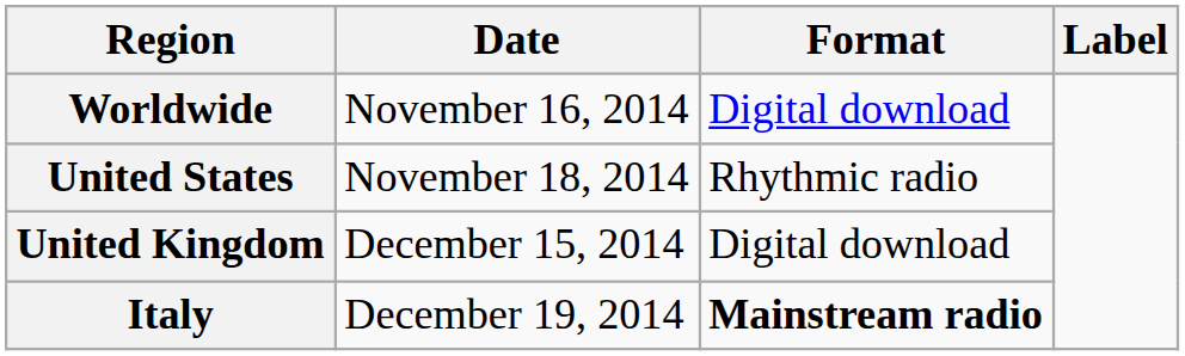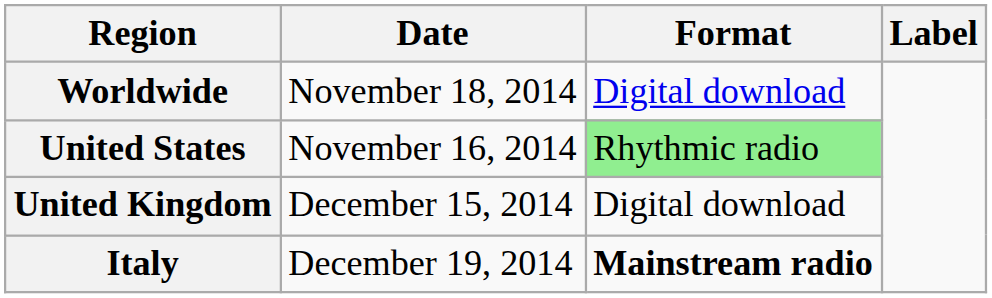Worldwide | Date: November 16, 2014 -> November 18, 2014
United States | Date: November 18, 2014 -> November 16, 2014
United States | Format: no background -> lightgreen background
